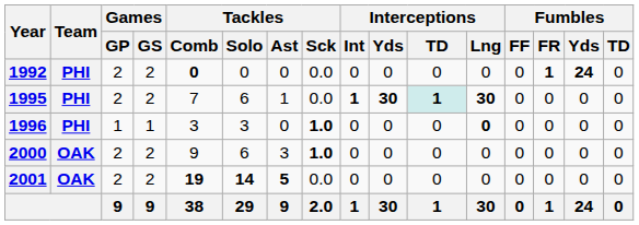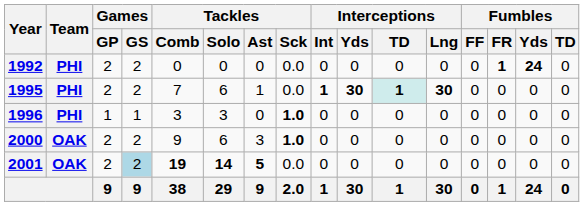1992 | Tackles / Comb: bold -> normal
1996 | Interceptions / Lng: bold -> normal
2001 | Games / GS: no background -> lightblue background
